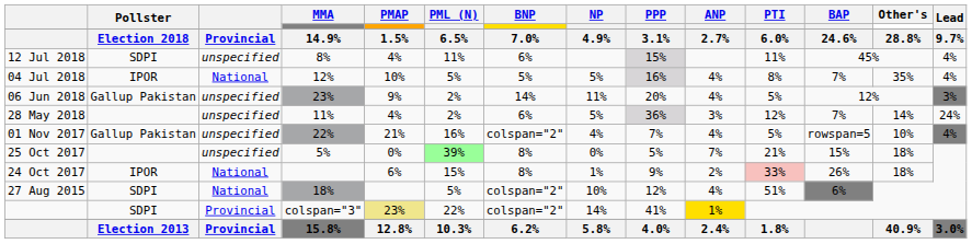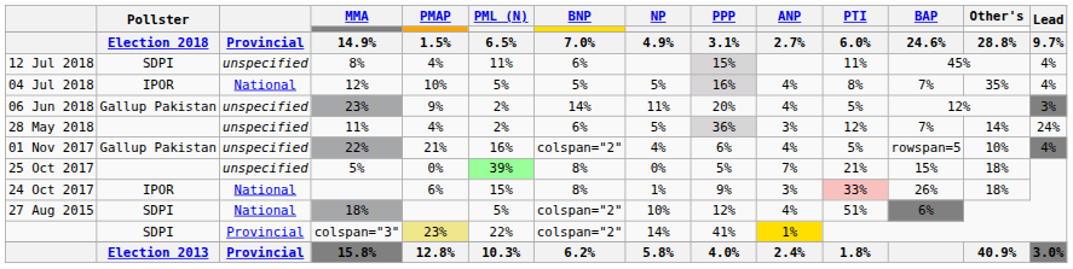01 Nov 2017 | PPP: 7% -> 6%
24 Oct 2017 | ANP: 2% -> 3%
